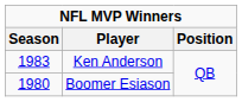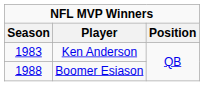Boomer Esiason | Season: 1980 -> 1988
